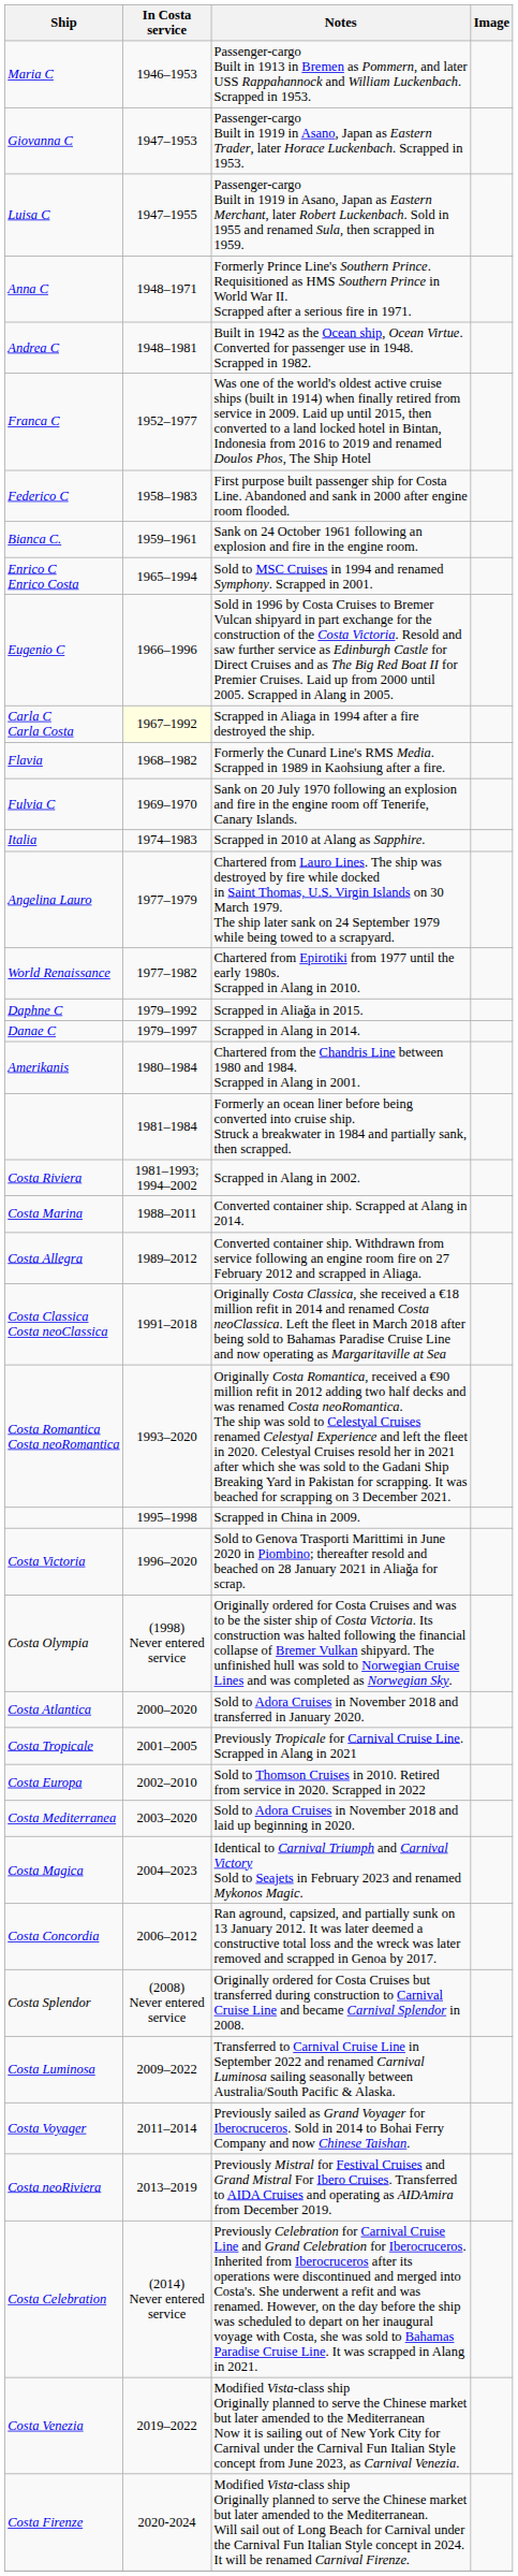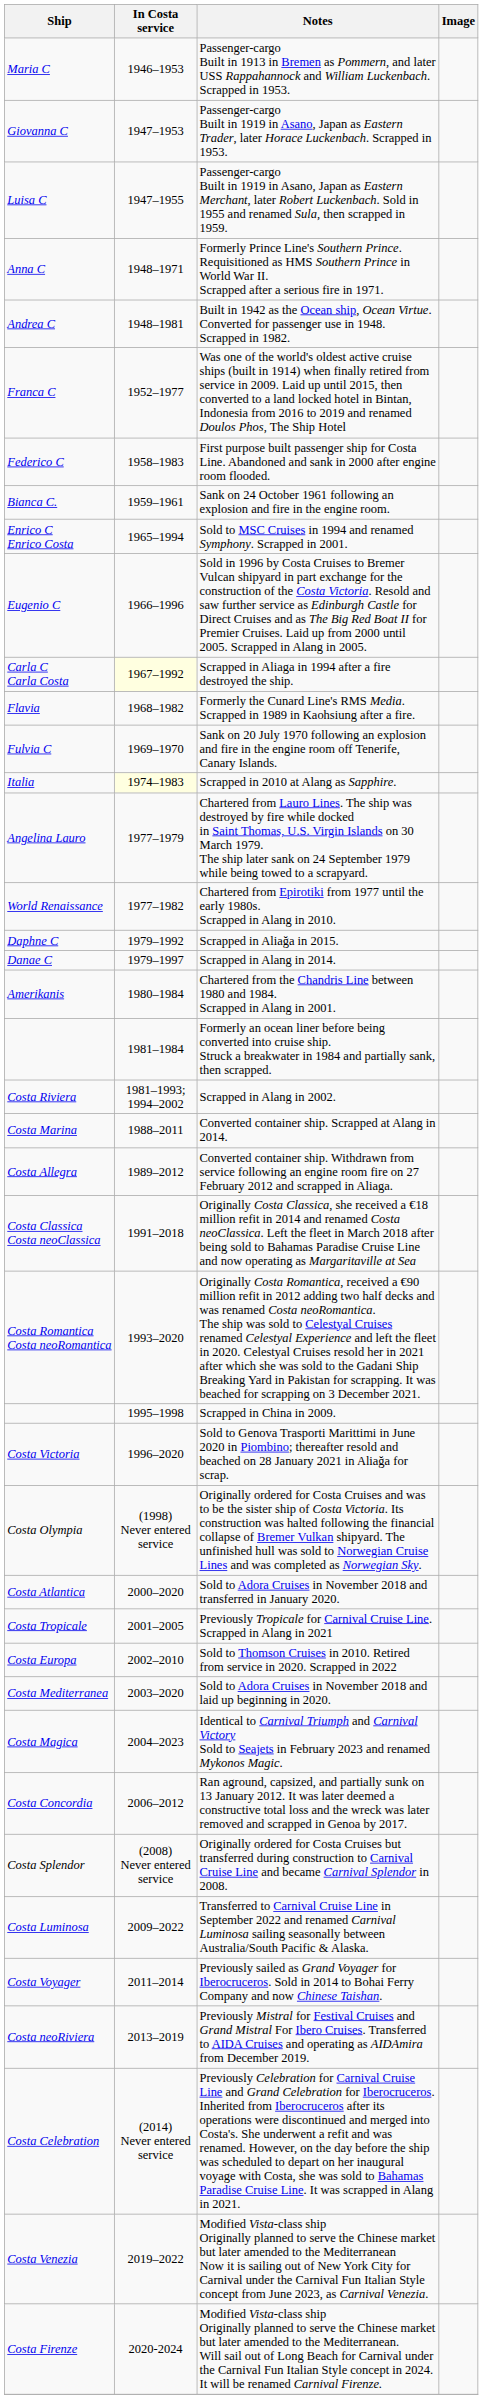Scrapped in 2010 at Alang as Sapphire. | In Costa service: no background -> lightyellow background
